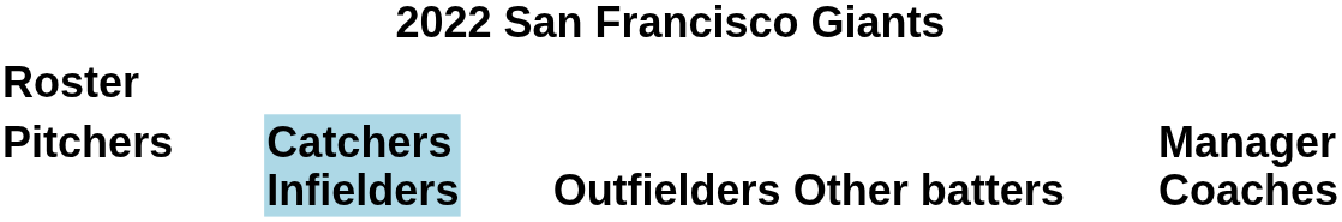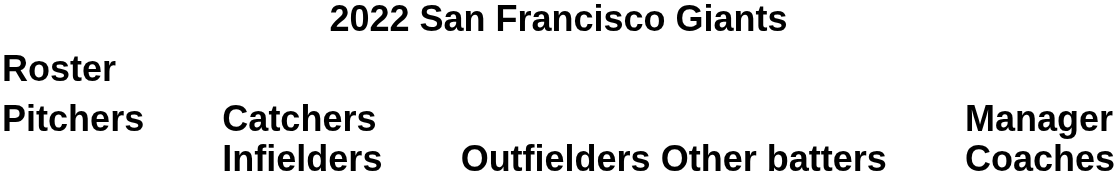Pitchers | column 2: lightblue background -> no background
